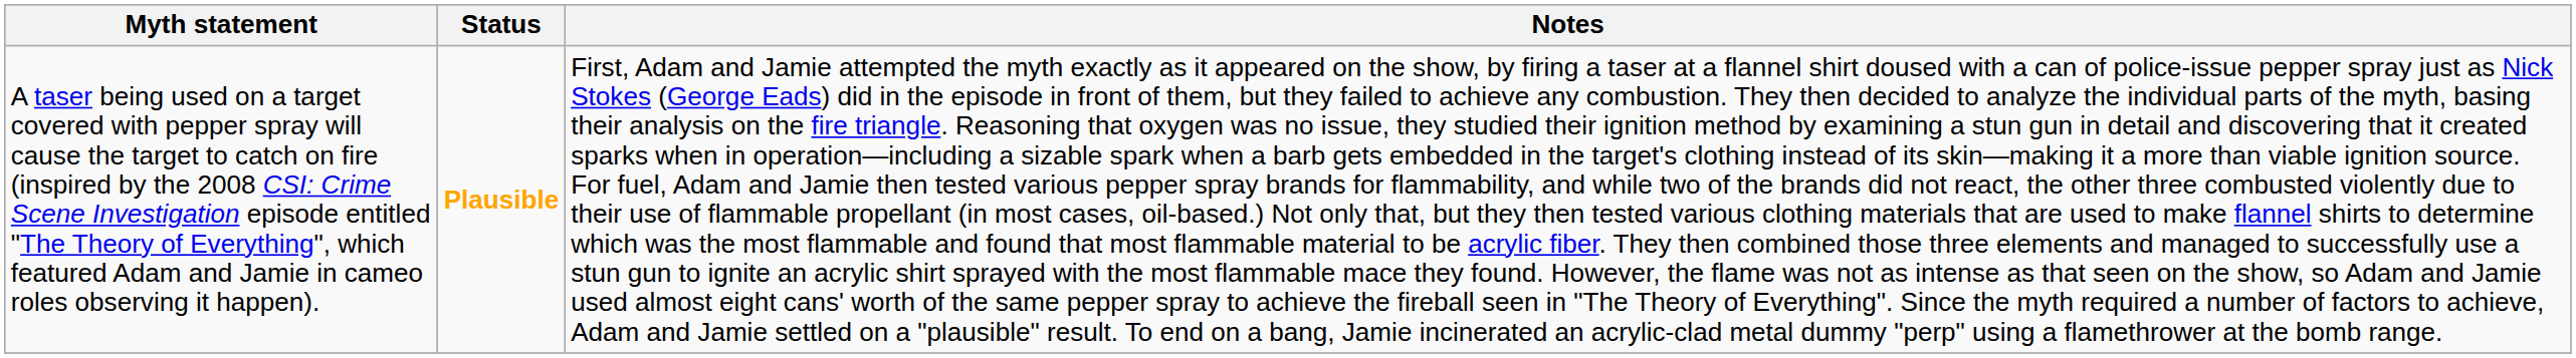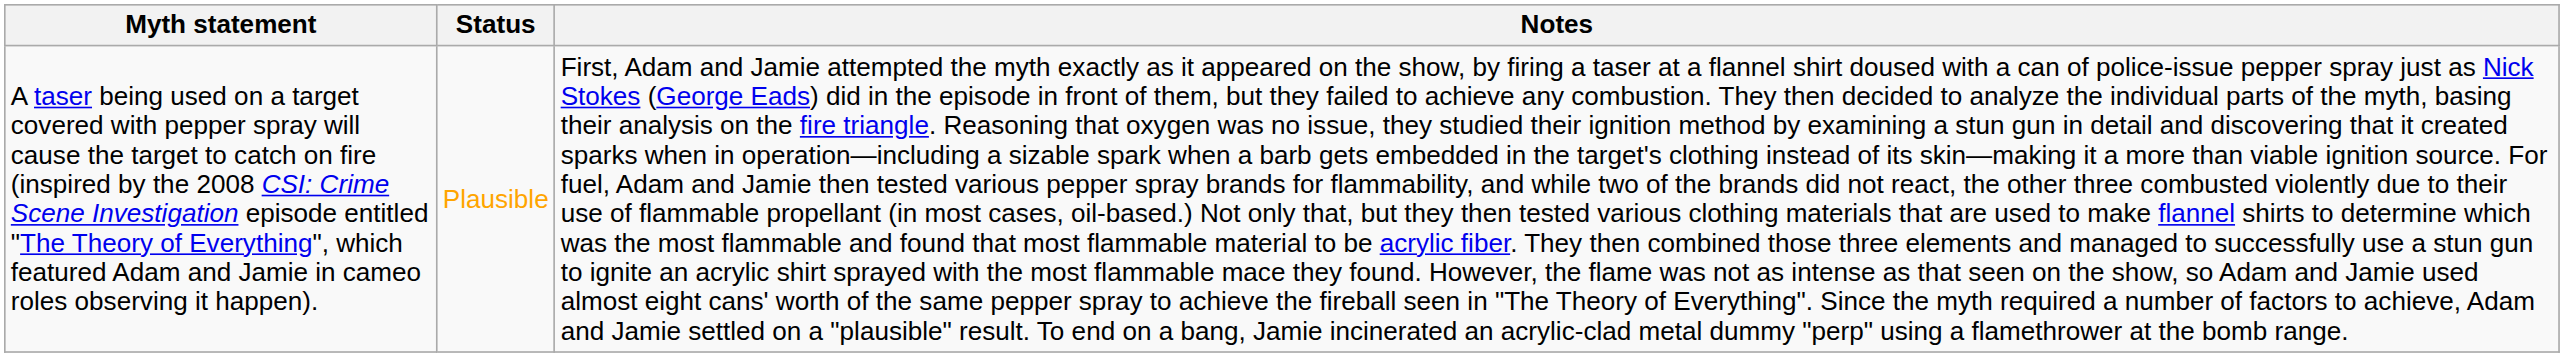row 2 | Status: bold -> normal
